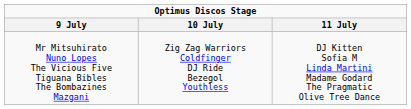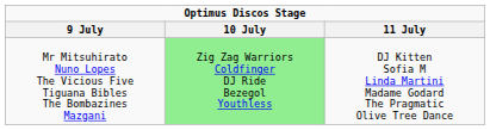row 3 | 10 July: no background -> lightgreen background
